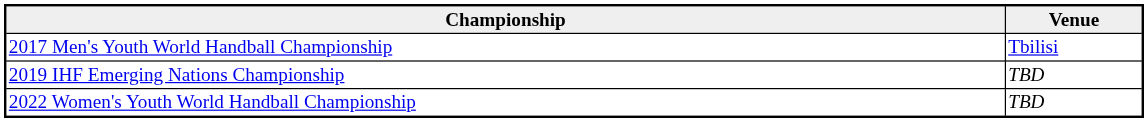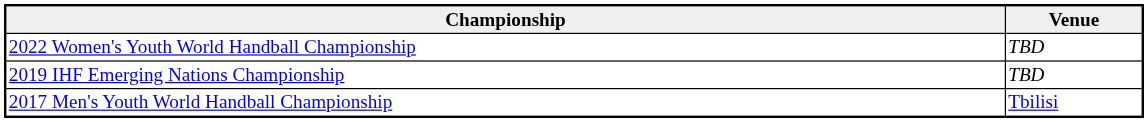rows swapped: 2022 Women's Youth World Handball Championship <-> 2017 Men's Youth World Handball Championship
